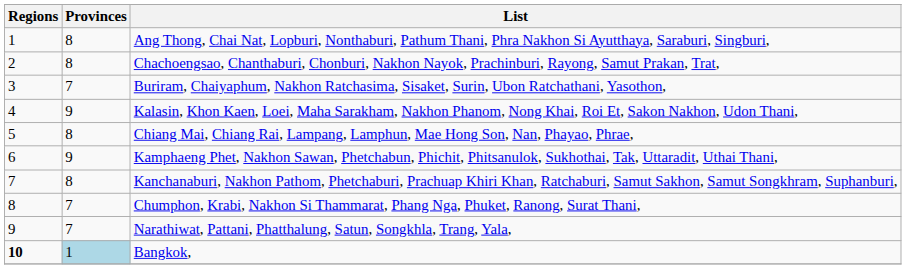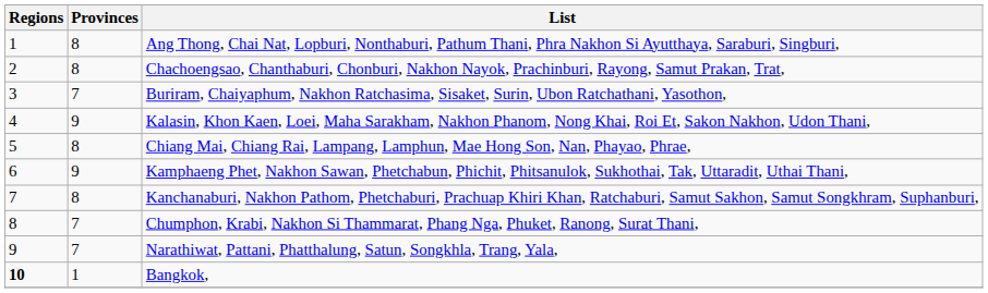Bangkok, | Provinces: lightblue background -> no background
